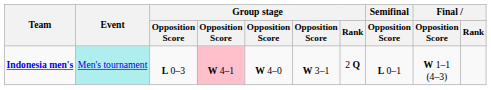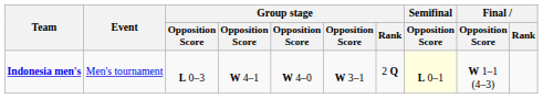Indonesia men's | Event: paleturquoise background -> no background
Indonesia men's | column 4: pink background -> no background
Indonesia men's | Semifinal / Opposition Score: no background -> lightyellow background
